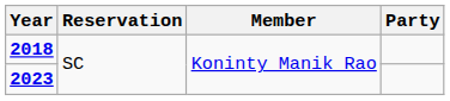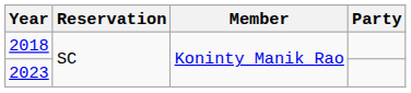2018 | Year: bold -> normal
2023 | Year: bold -> normal
